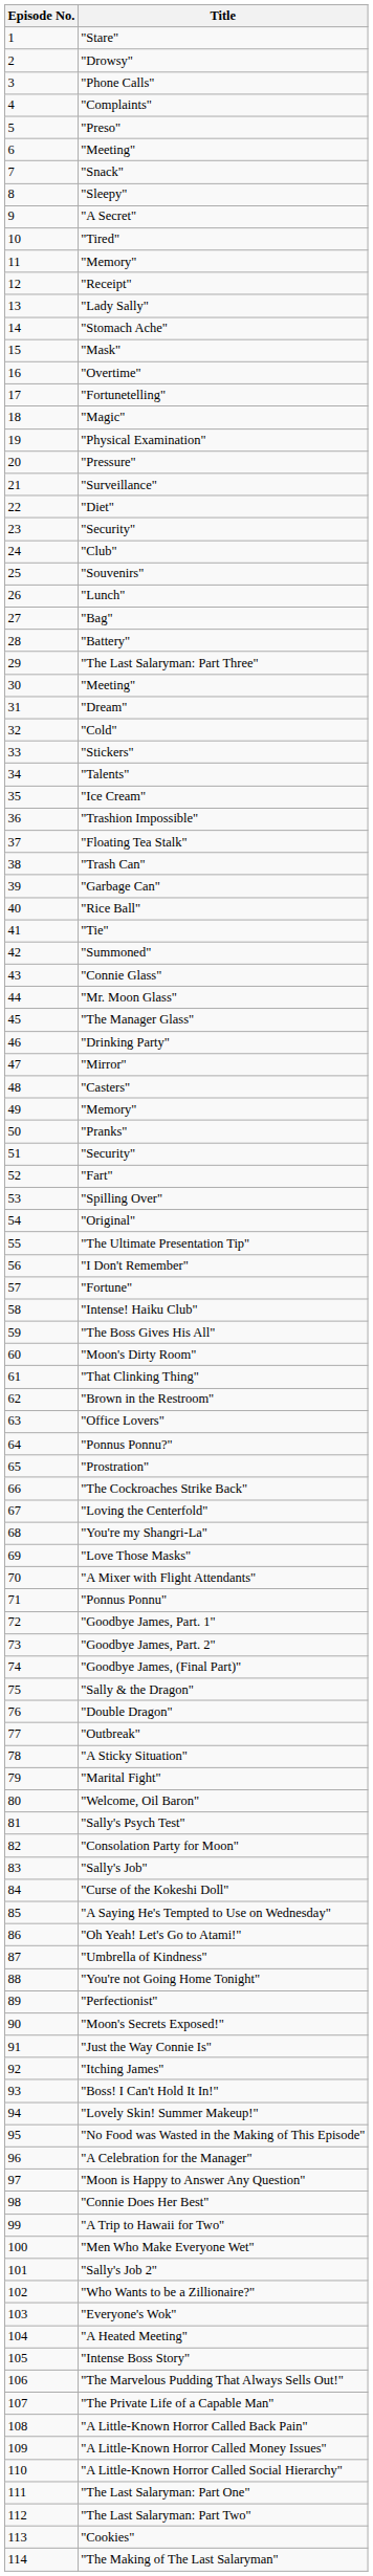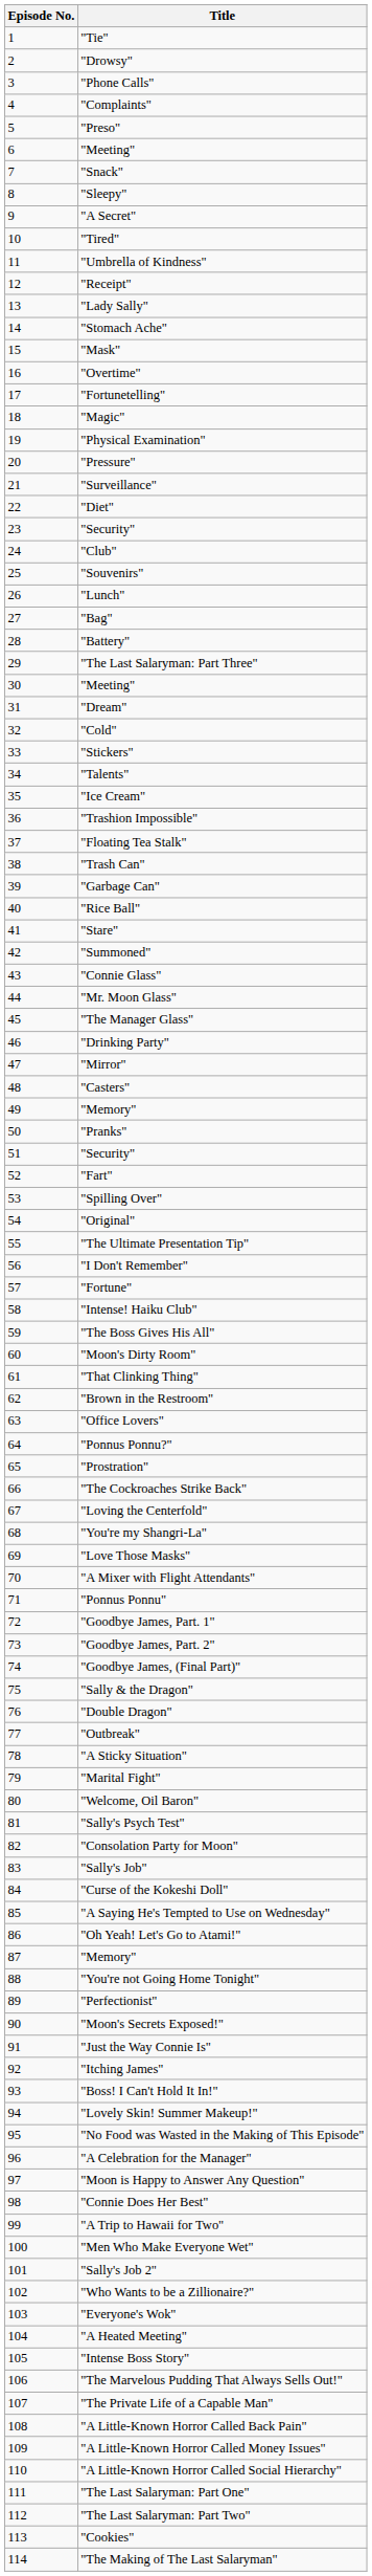row 2 | Title: "Stare" -> "Tie"
row 12 | Title: "Memory" -> "Umbrella of Kindness"
row 42 | Title: "Tie" -> "Stare"
row 88 | Title: "Umbrella of Kindness" -> "Memory"
